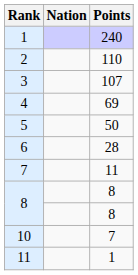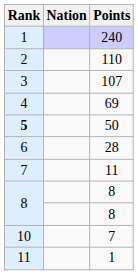5 | Rank: normal -> bold
